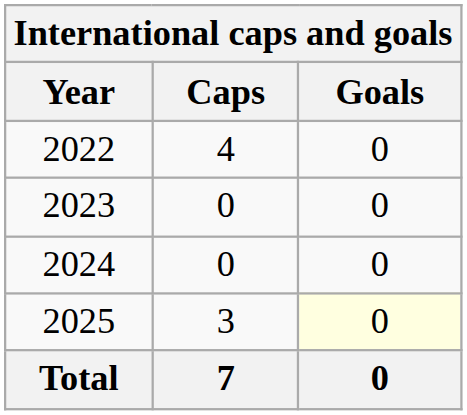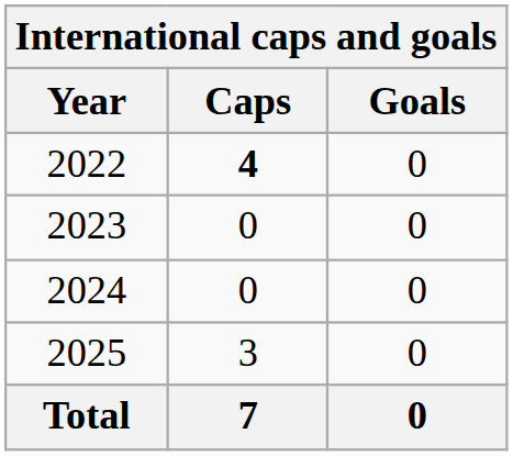2022 | Caps: normal -> bold
2025 | Goals: lightyellow background -> no background
